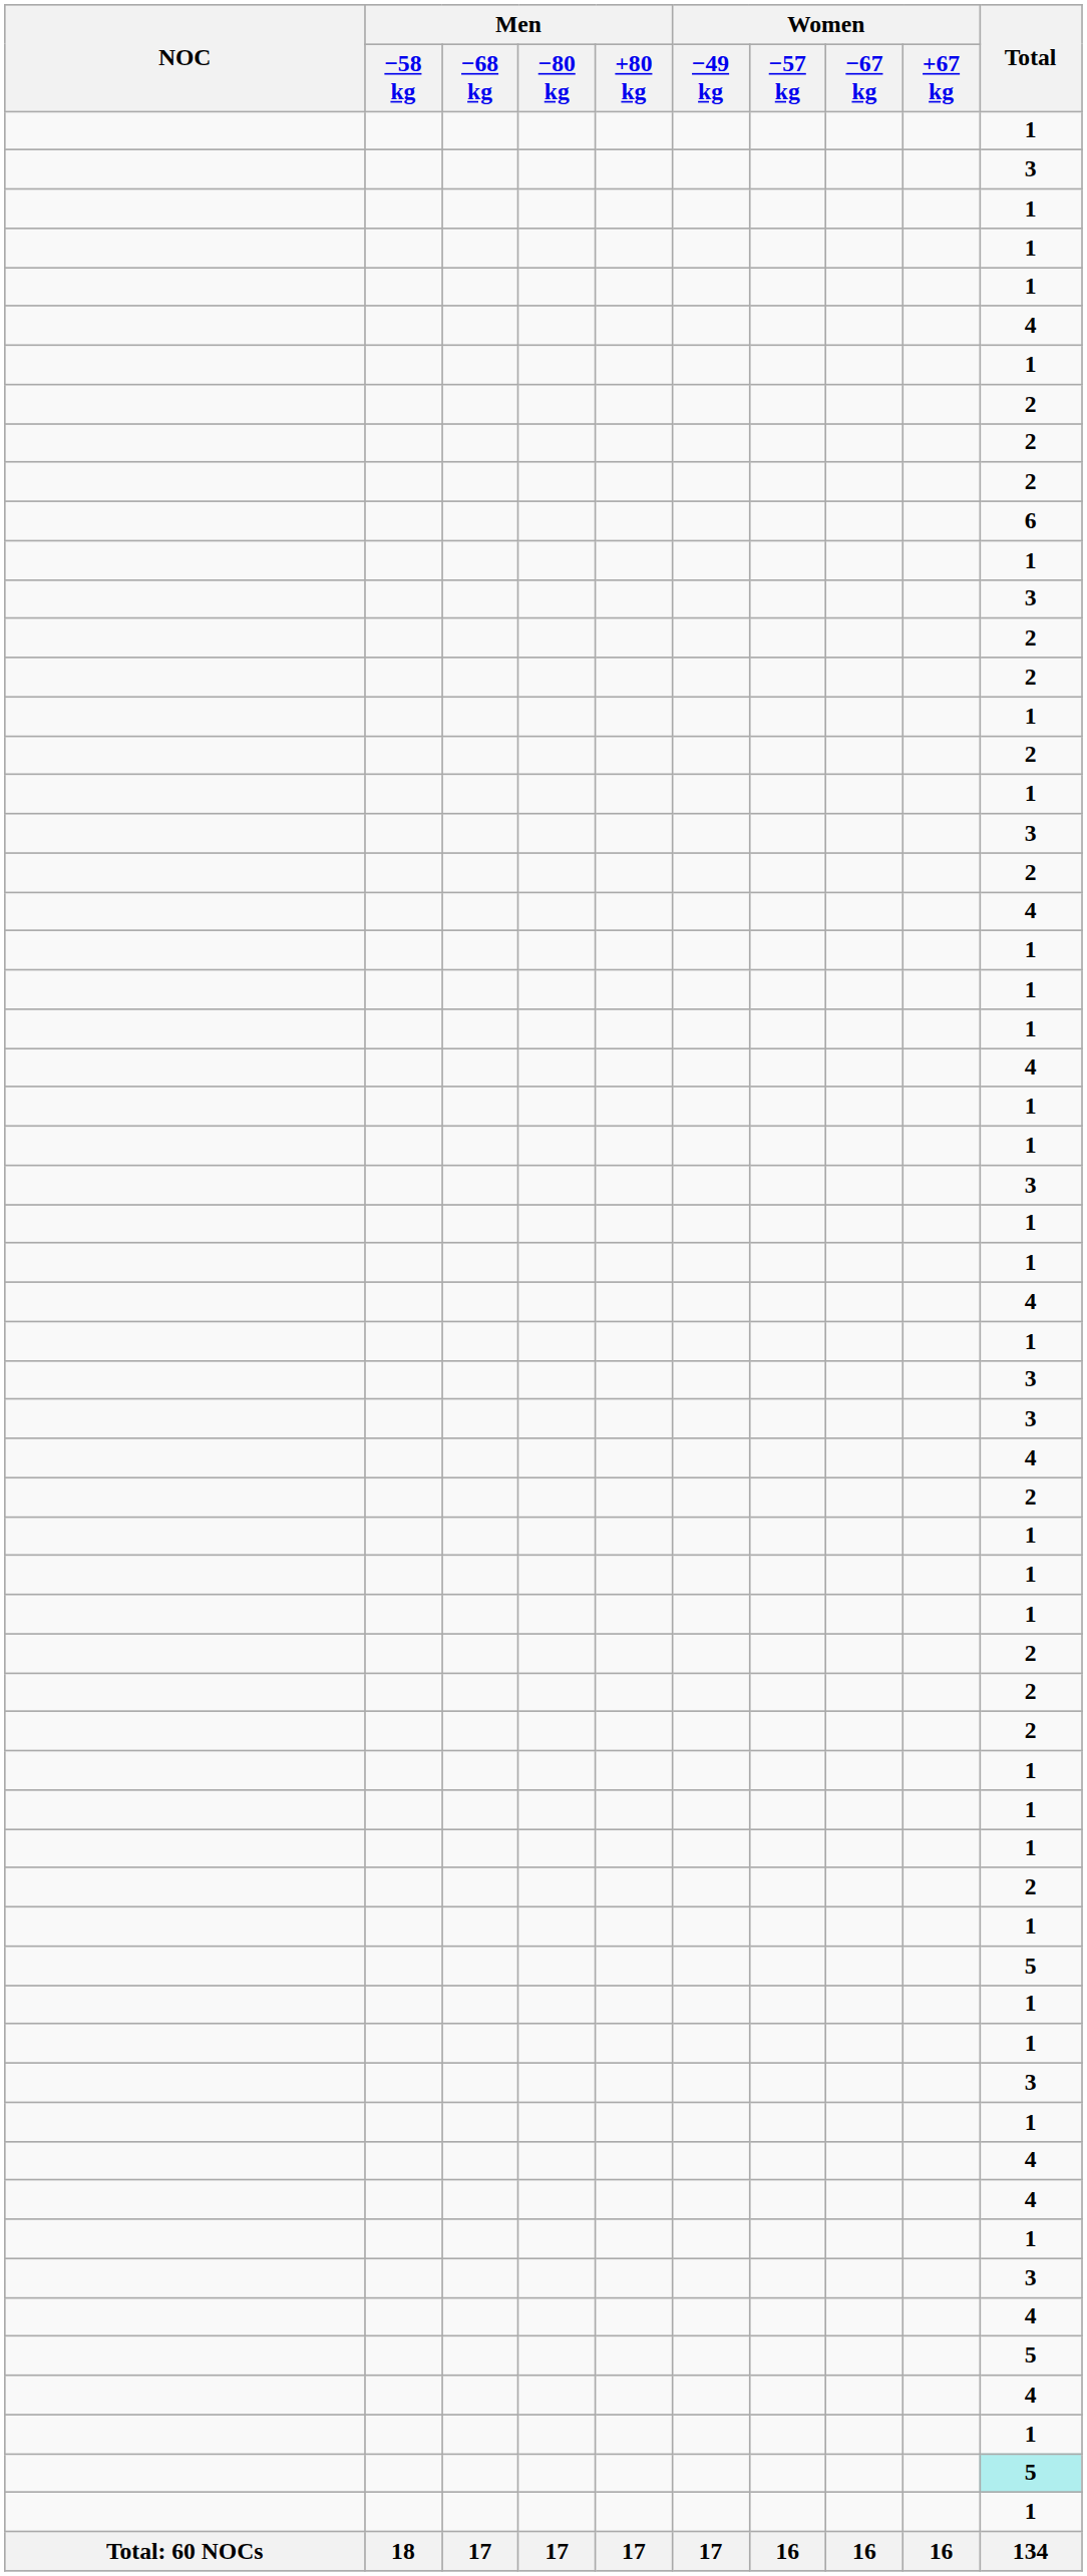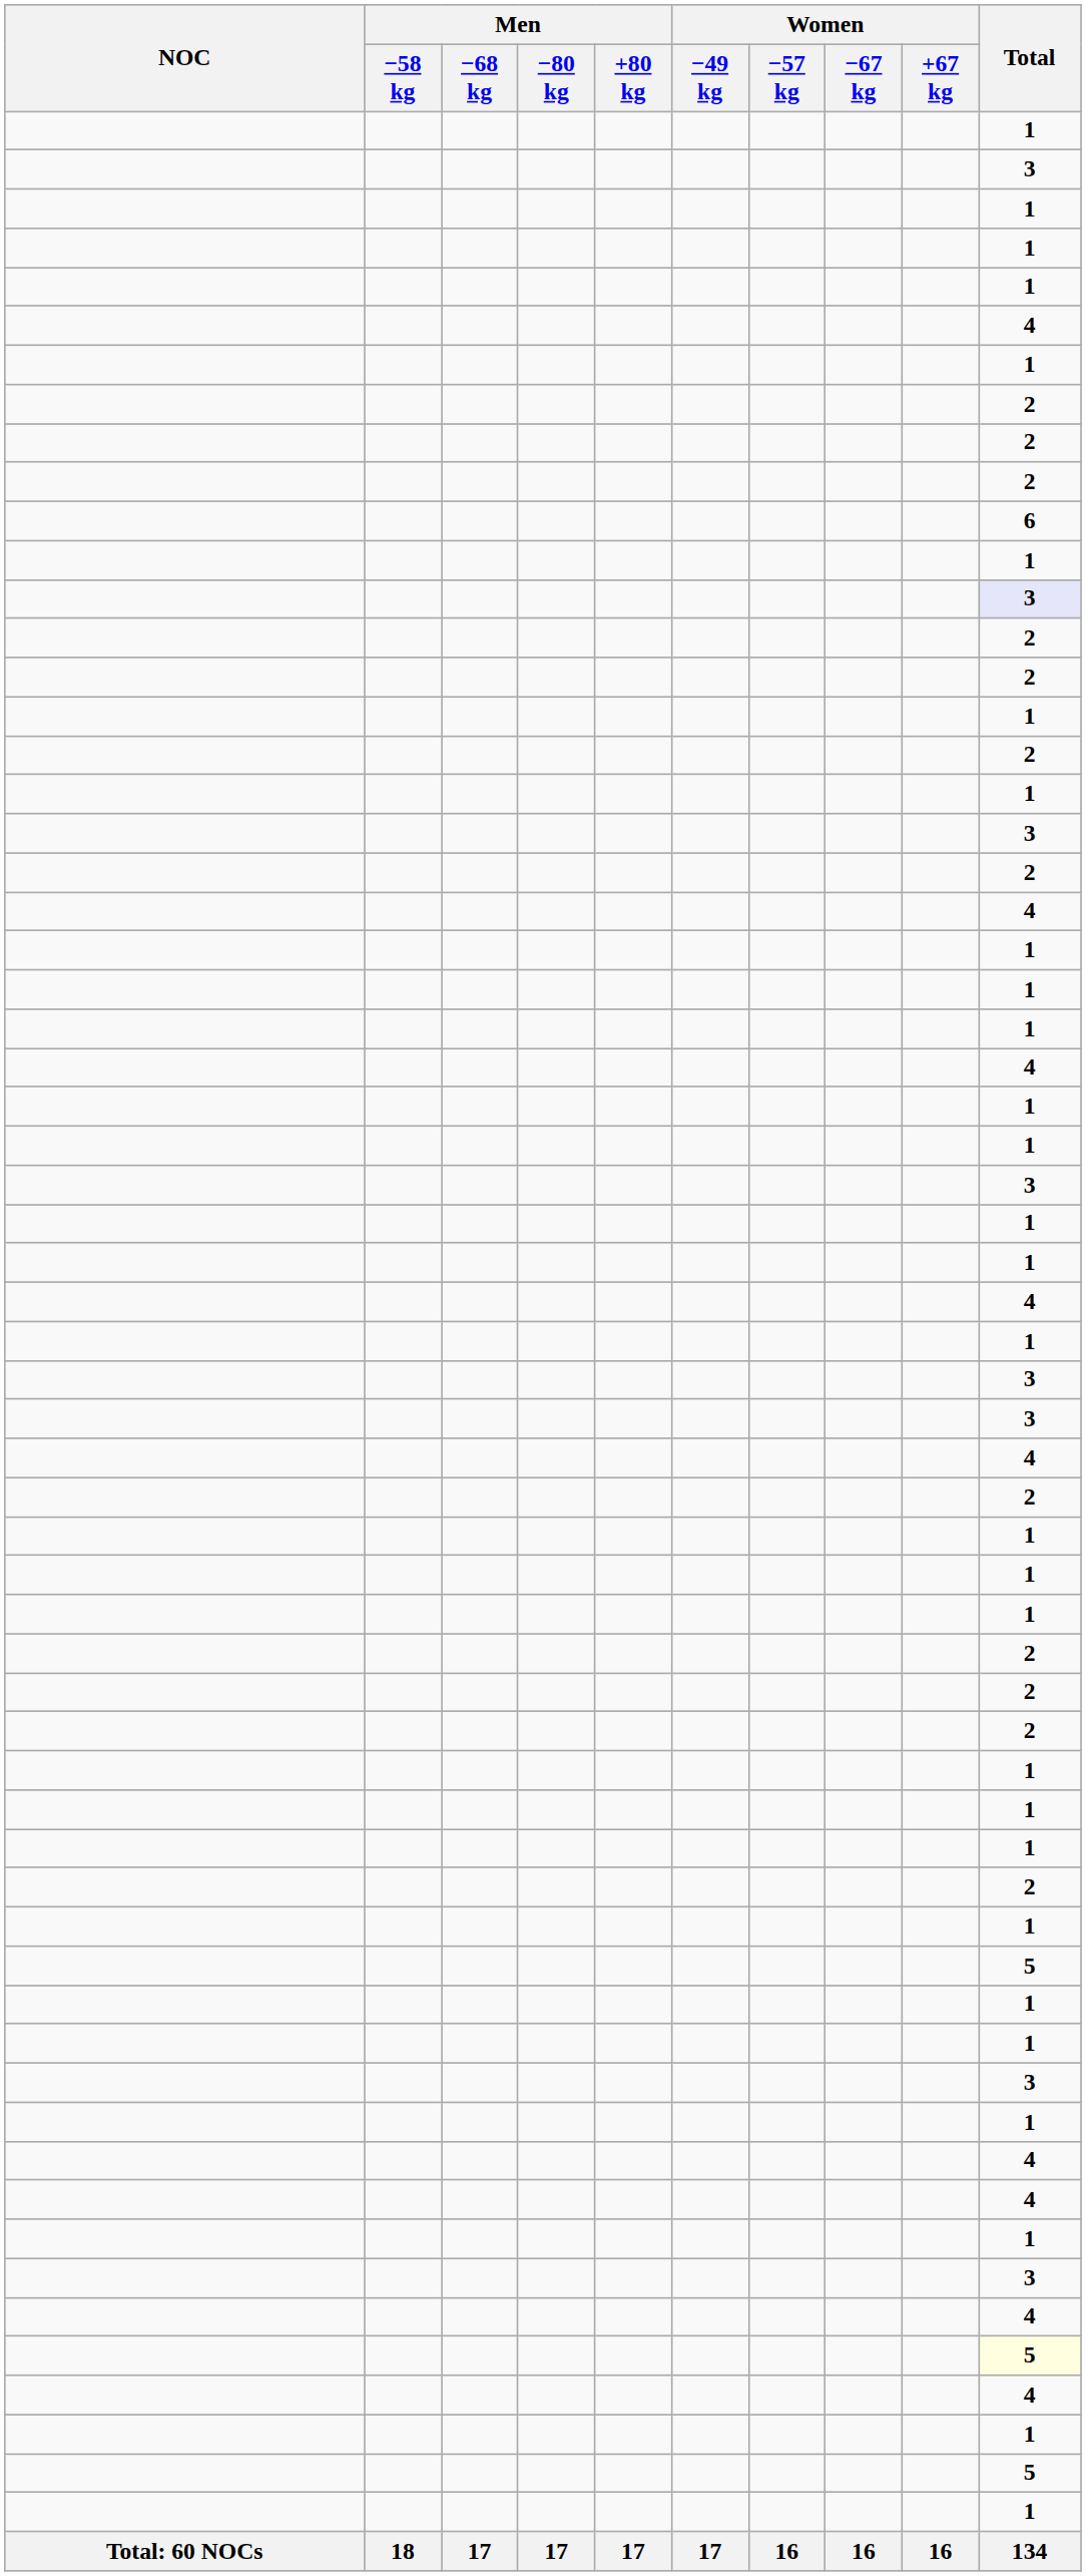row 15 | Total: no background -> lavender background
row 60 | Total: no background -> lightyellow background
row 63 | Total: paleturquoise background -> no background
